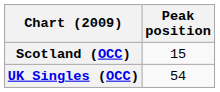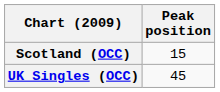UK Singles (OCC) | Peak position: 54 -> 45
